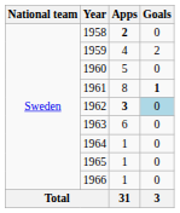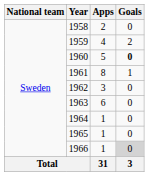1958 | Apps: bold -> normal
1960 | Goals: normal -> bold
1961 | Goals: bold -> normal
1962 | Apps: bold -> normal
1962 | Goals: lightblue background -> no background
1966 | Goals: no background -> lightgrey background
